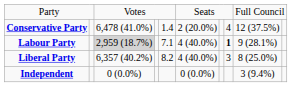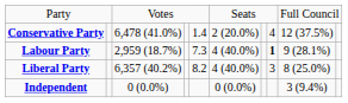Labour Party | column 3: lightgrey background -> no background
Labour Party | column 5: 7.1 -> 7.3
